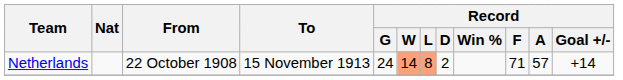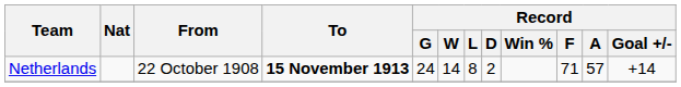Netherlands | To: normal -> bold
Netherlands | Record / W: lightsalmon background -> no background
Netherlands | Record / L: lightsalmon background -> no background
